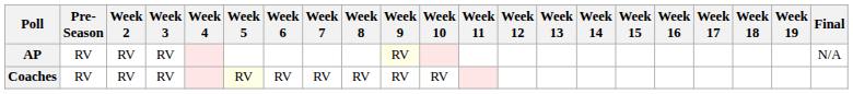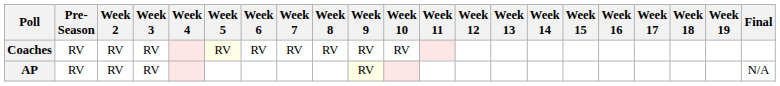rows swapped: AP <-> Coaches
